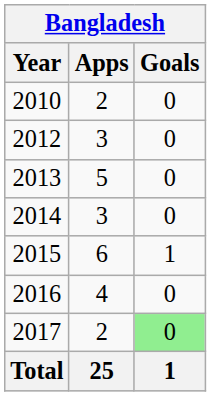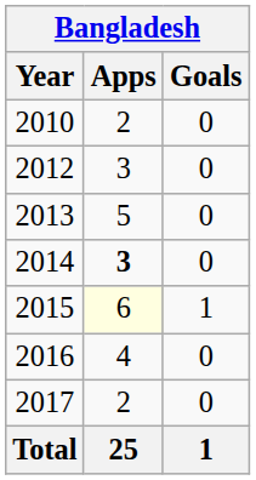2014 | Apps: normal -> bold
2015 | Apps: no background -> lightyellow background
2017 | Goals: lightgreen background -> no background
